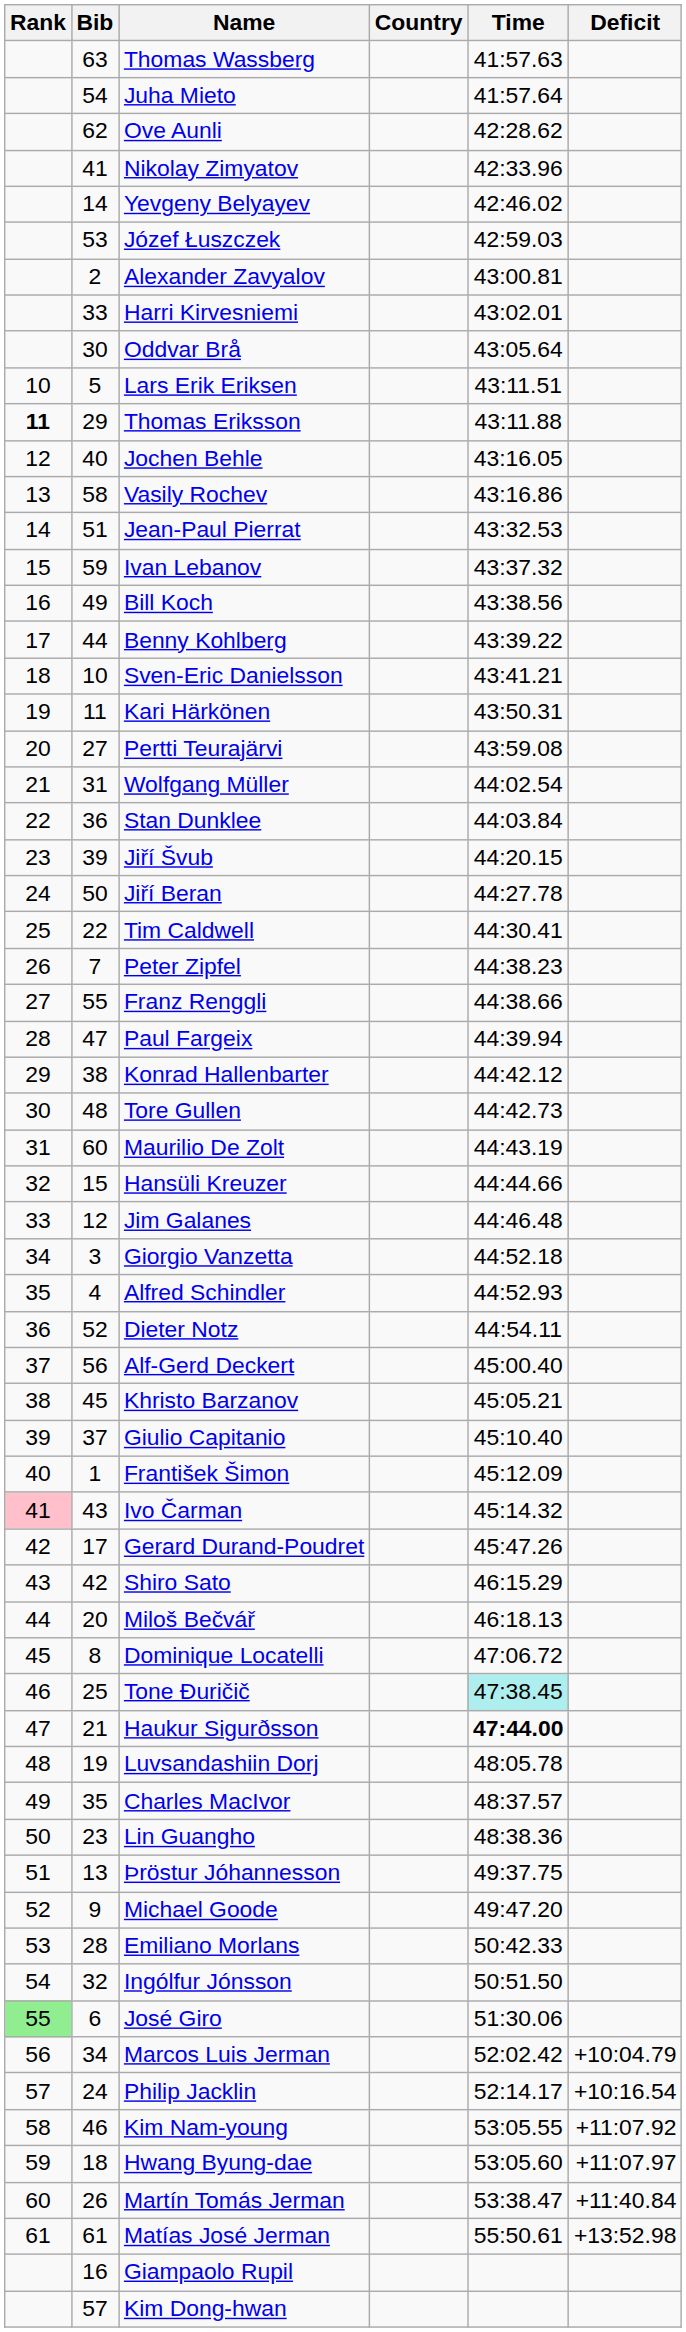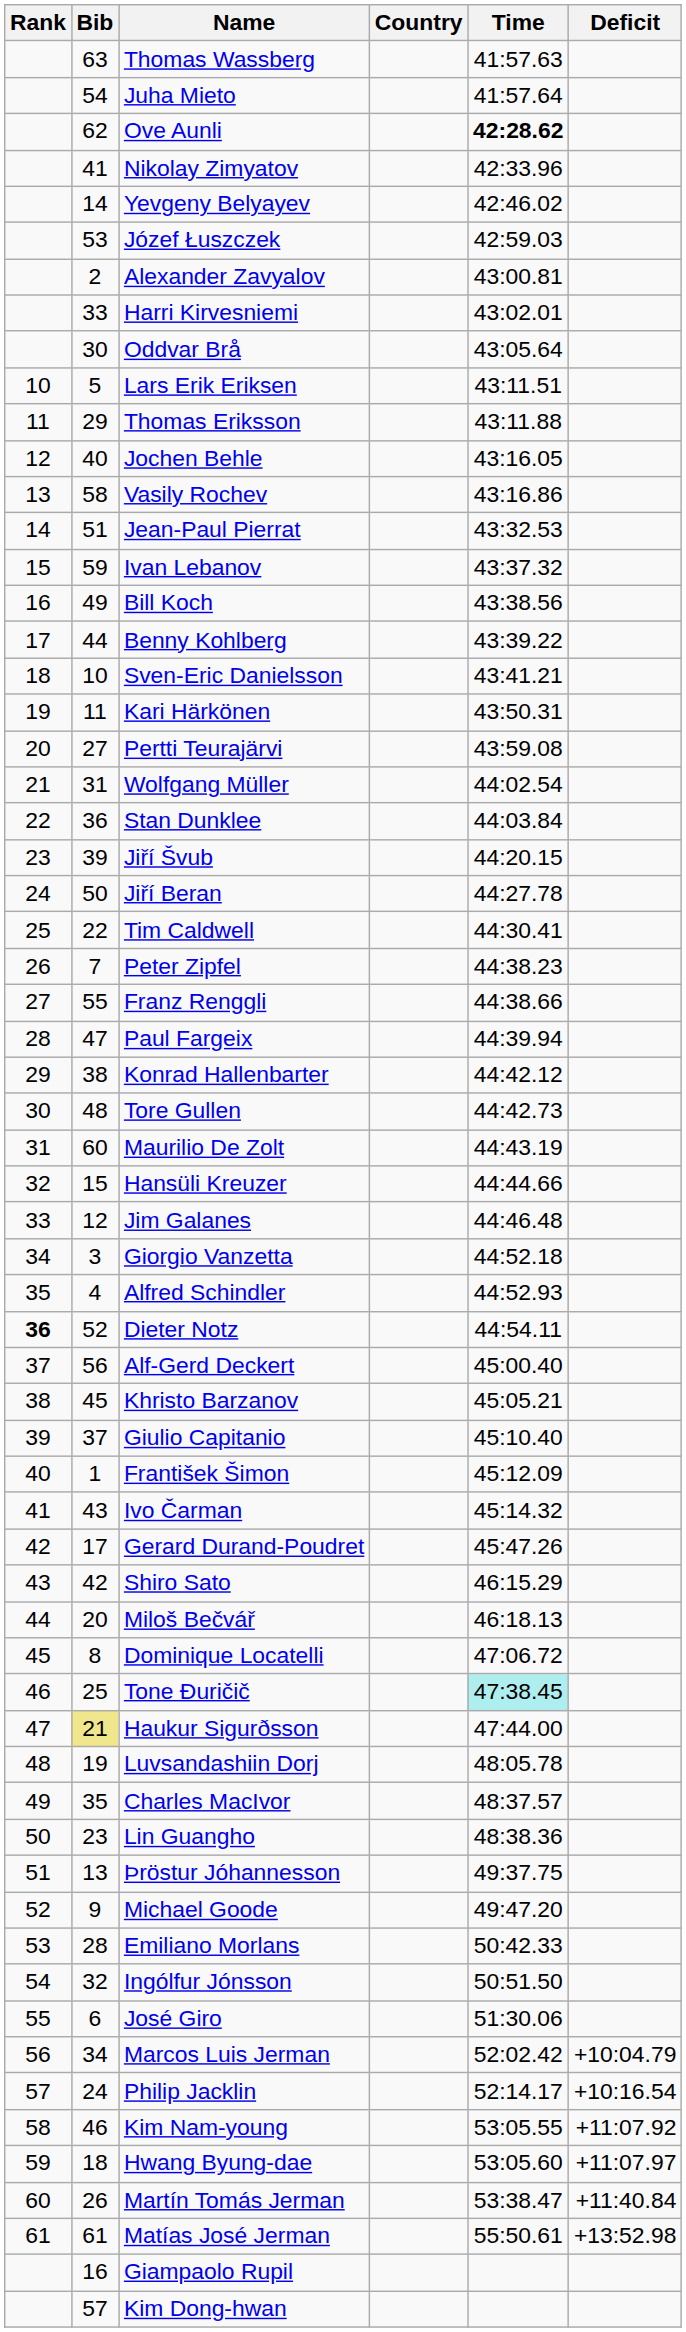Ove Aunli | Time: normal -> bold
Thomas Eriksson | Rank: bold -> normal
Dieter Notz | Rank: normal -> bold
Ivo Čarman | Rank: pink background -> no background
Haukur Sigurðsson | Bib: no background -> khaki background
Haukur Sigurðsson | Time: bold -> normal
José Giro | Rank: lightgreen background -> no background
